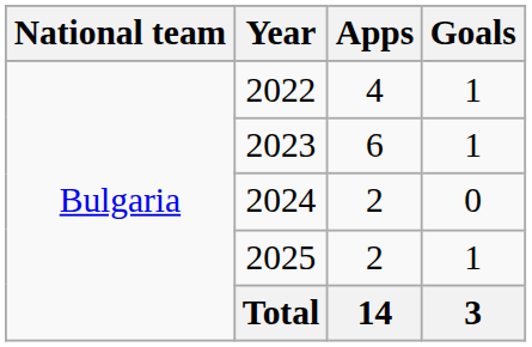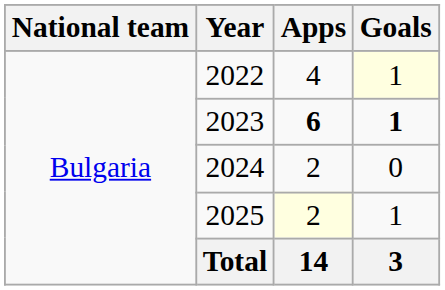2022 | Goals: no background -> lightyellow background
2023 | Apps: normal -> bold
2023 | Goals: normal -> bold
2025 | Apps: no background -> lightyellow background
